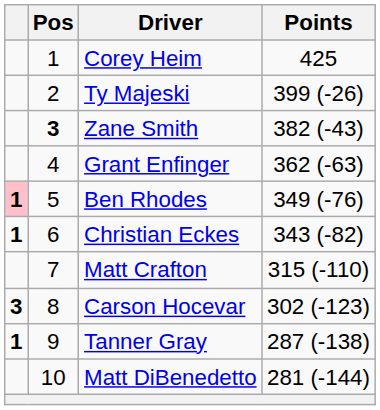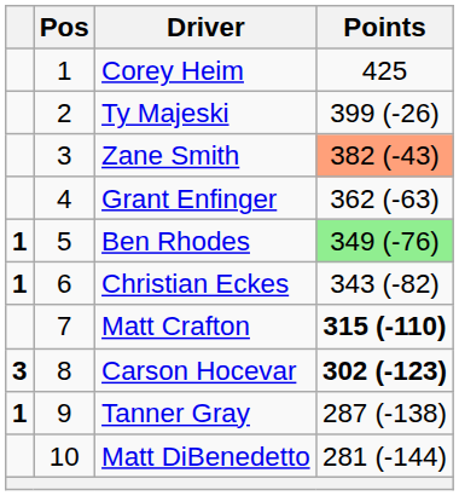Zane Smith | Pos: bold -> normal
Zane Smith | Points: no background -> lightsalmon background
Ben Rhodes | column 1: pink background -> no background
Ben Rhodes | Points: no background -> lightgreen background
Matt Crafton | Points: normal -> bold
Carson Hocevar | Points: normal -> bold
